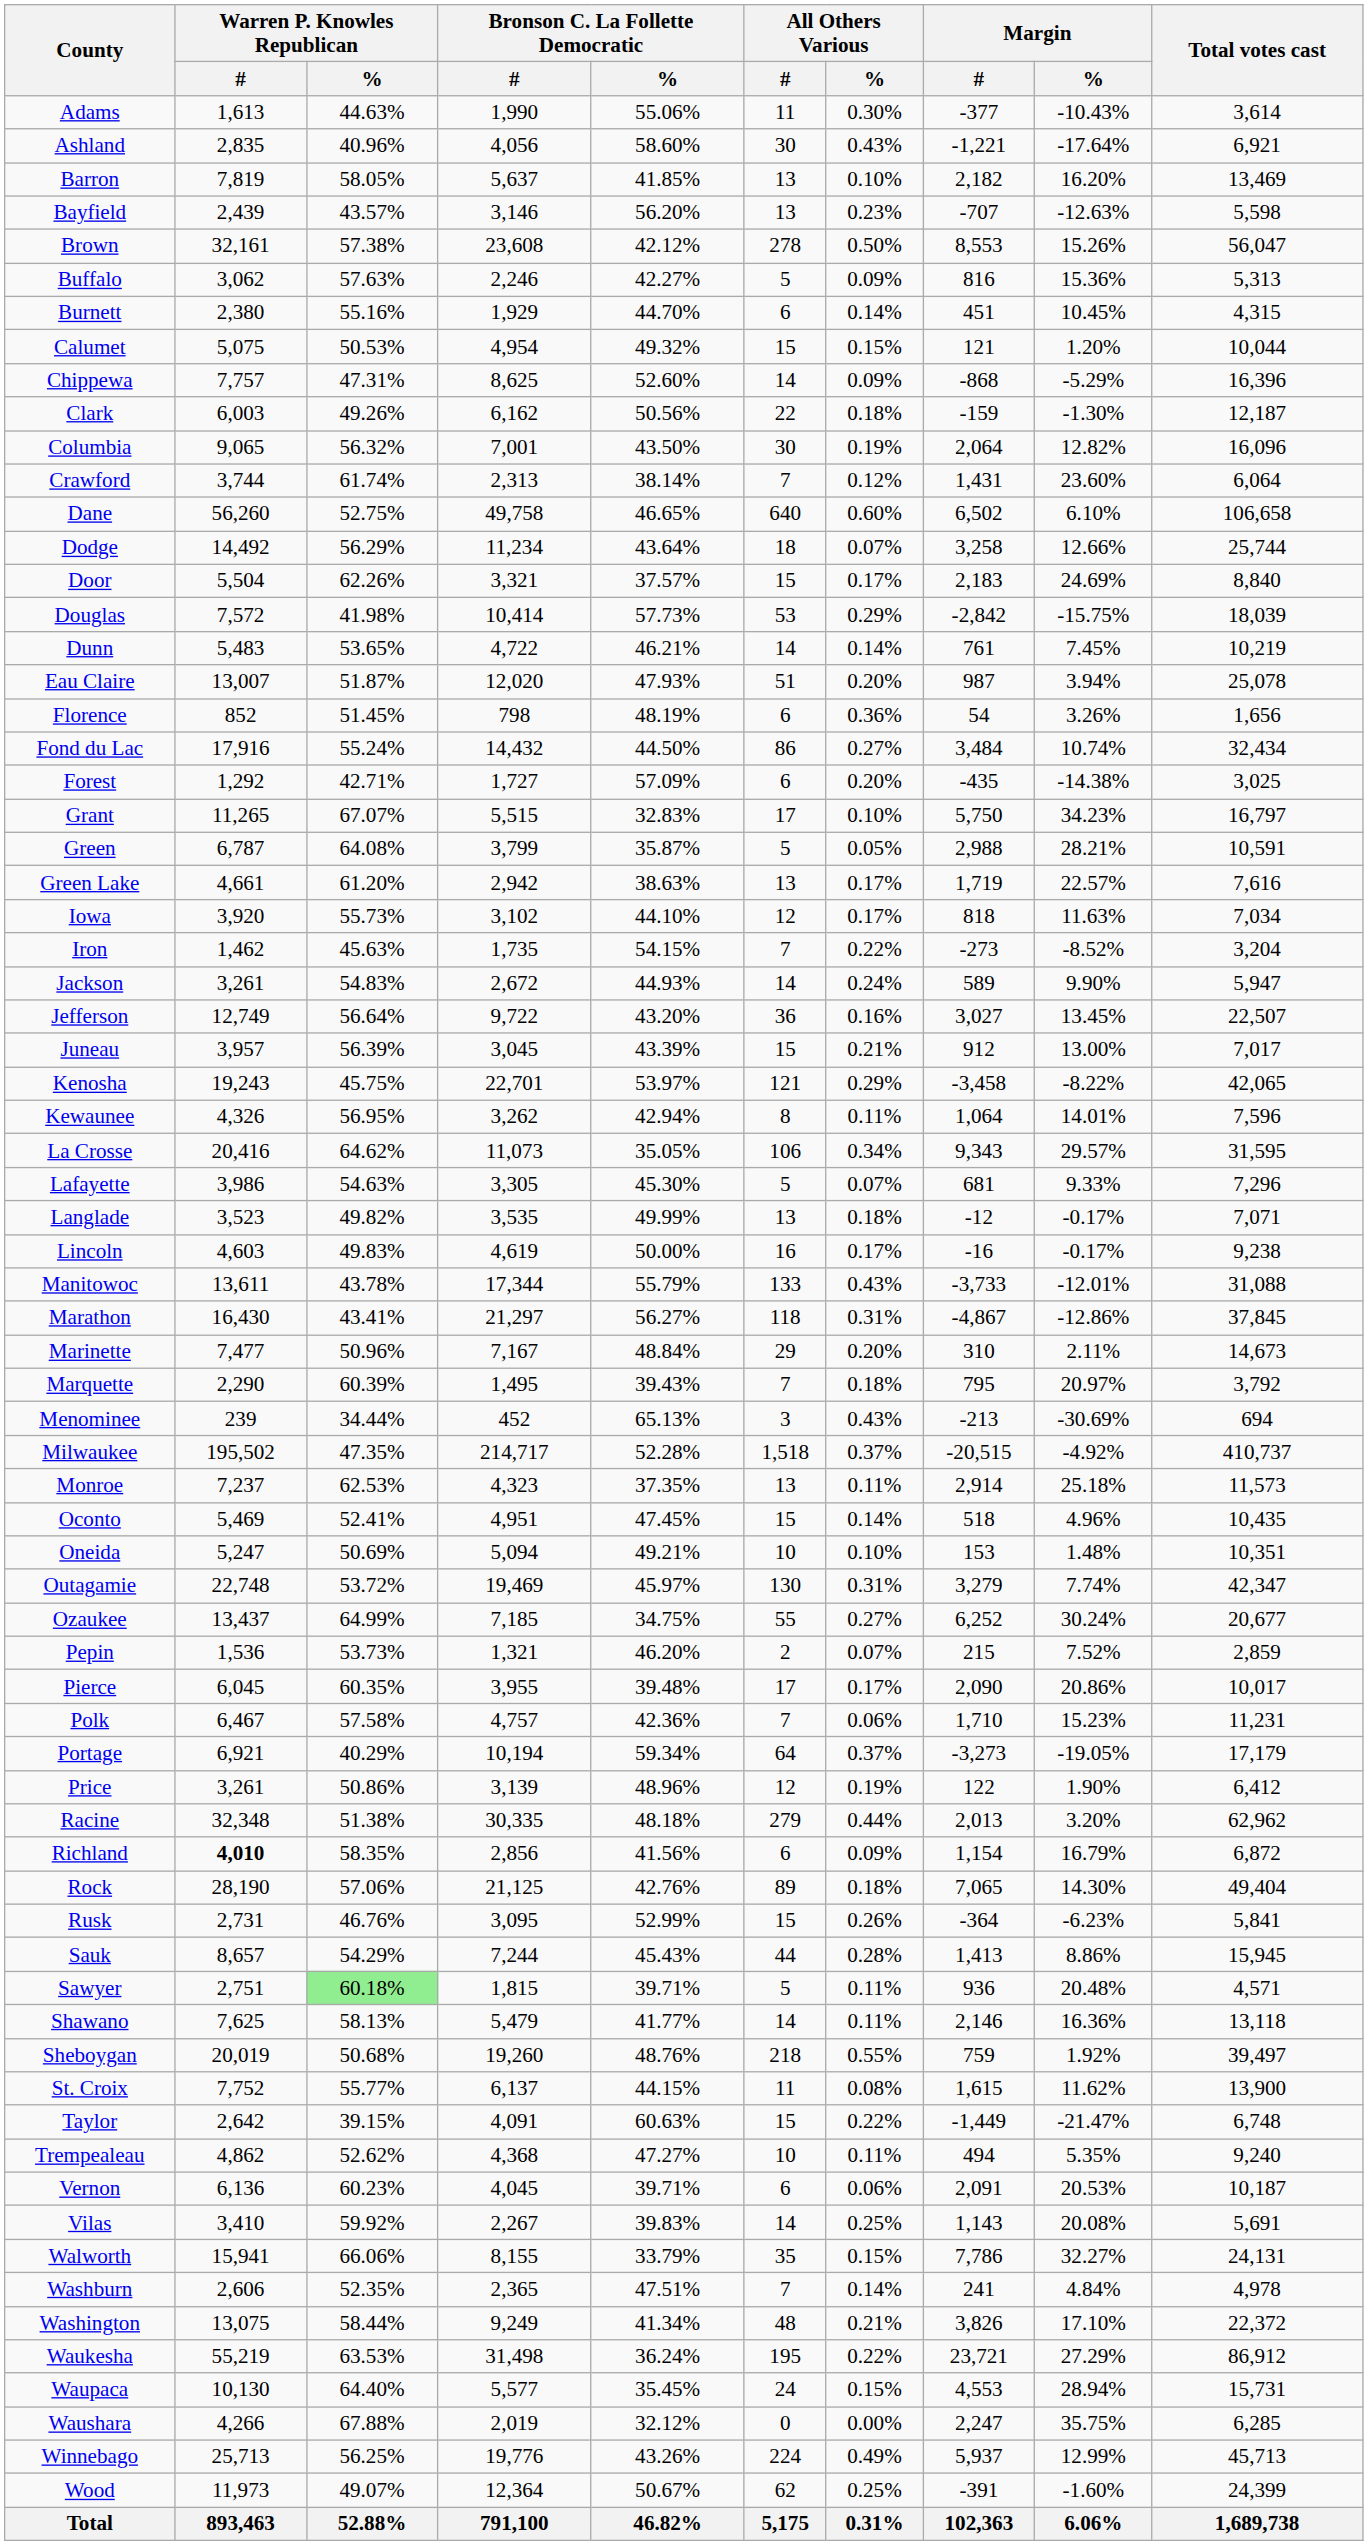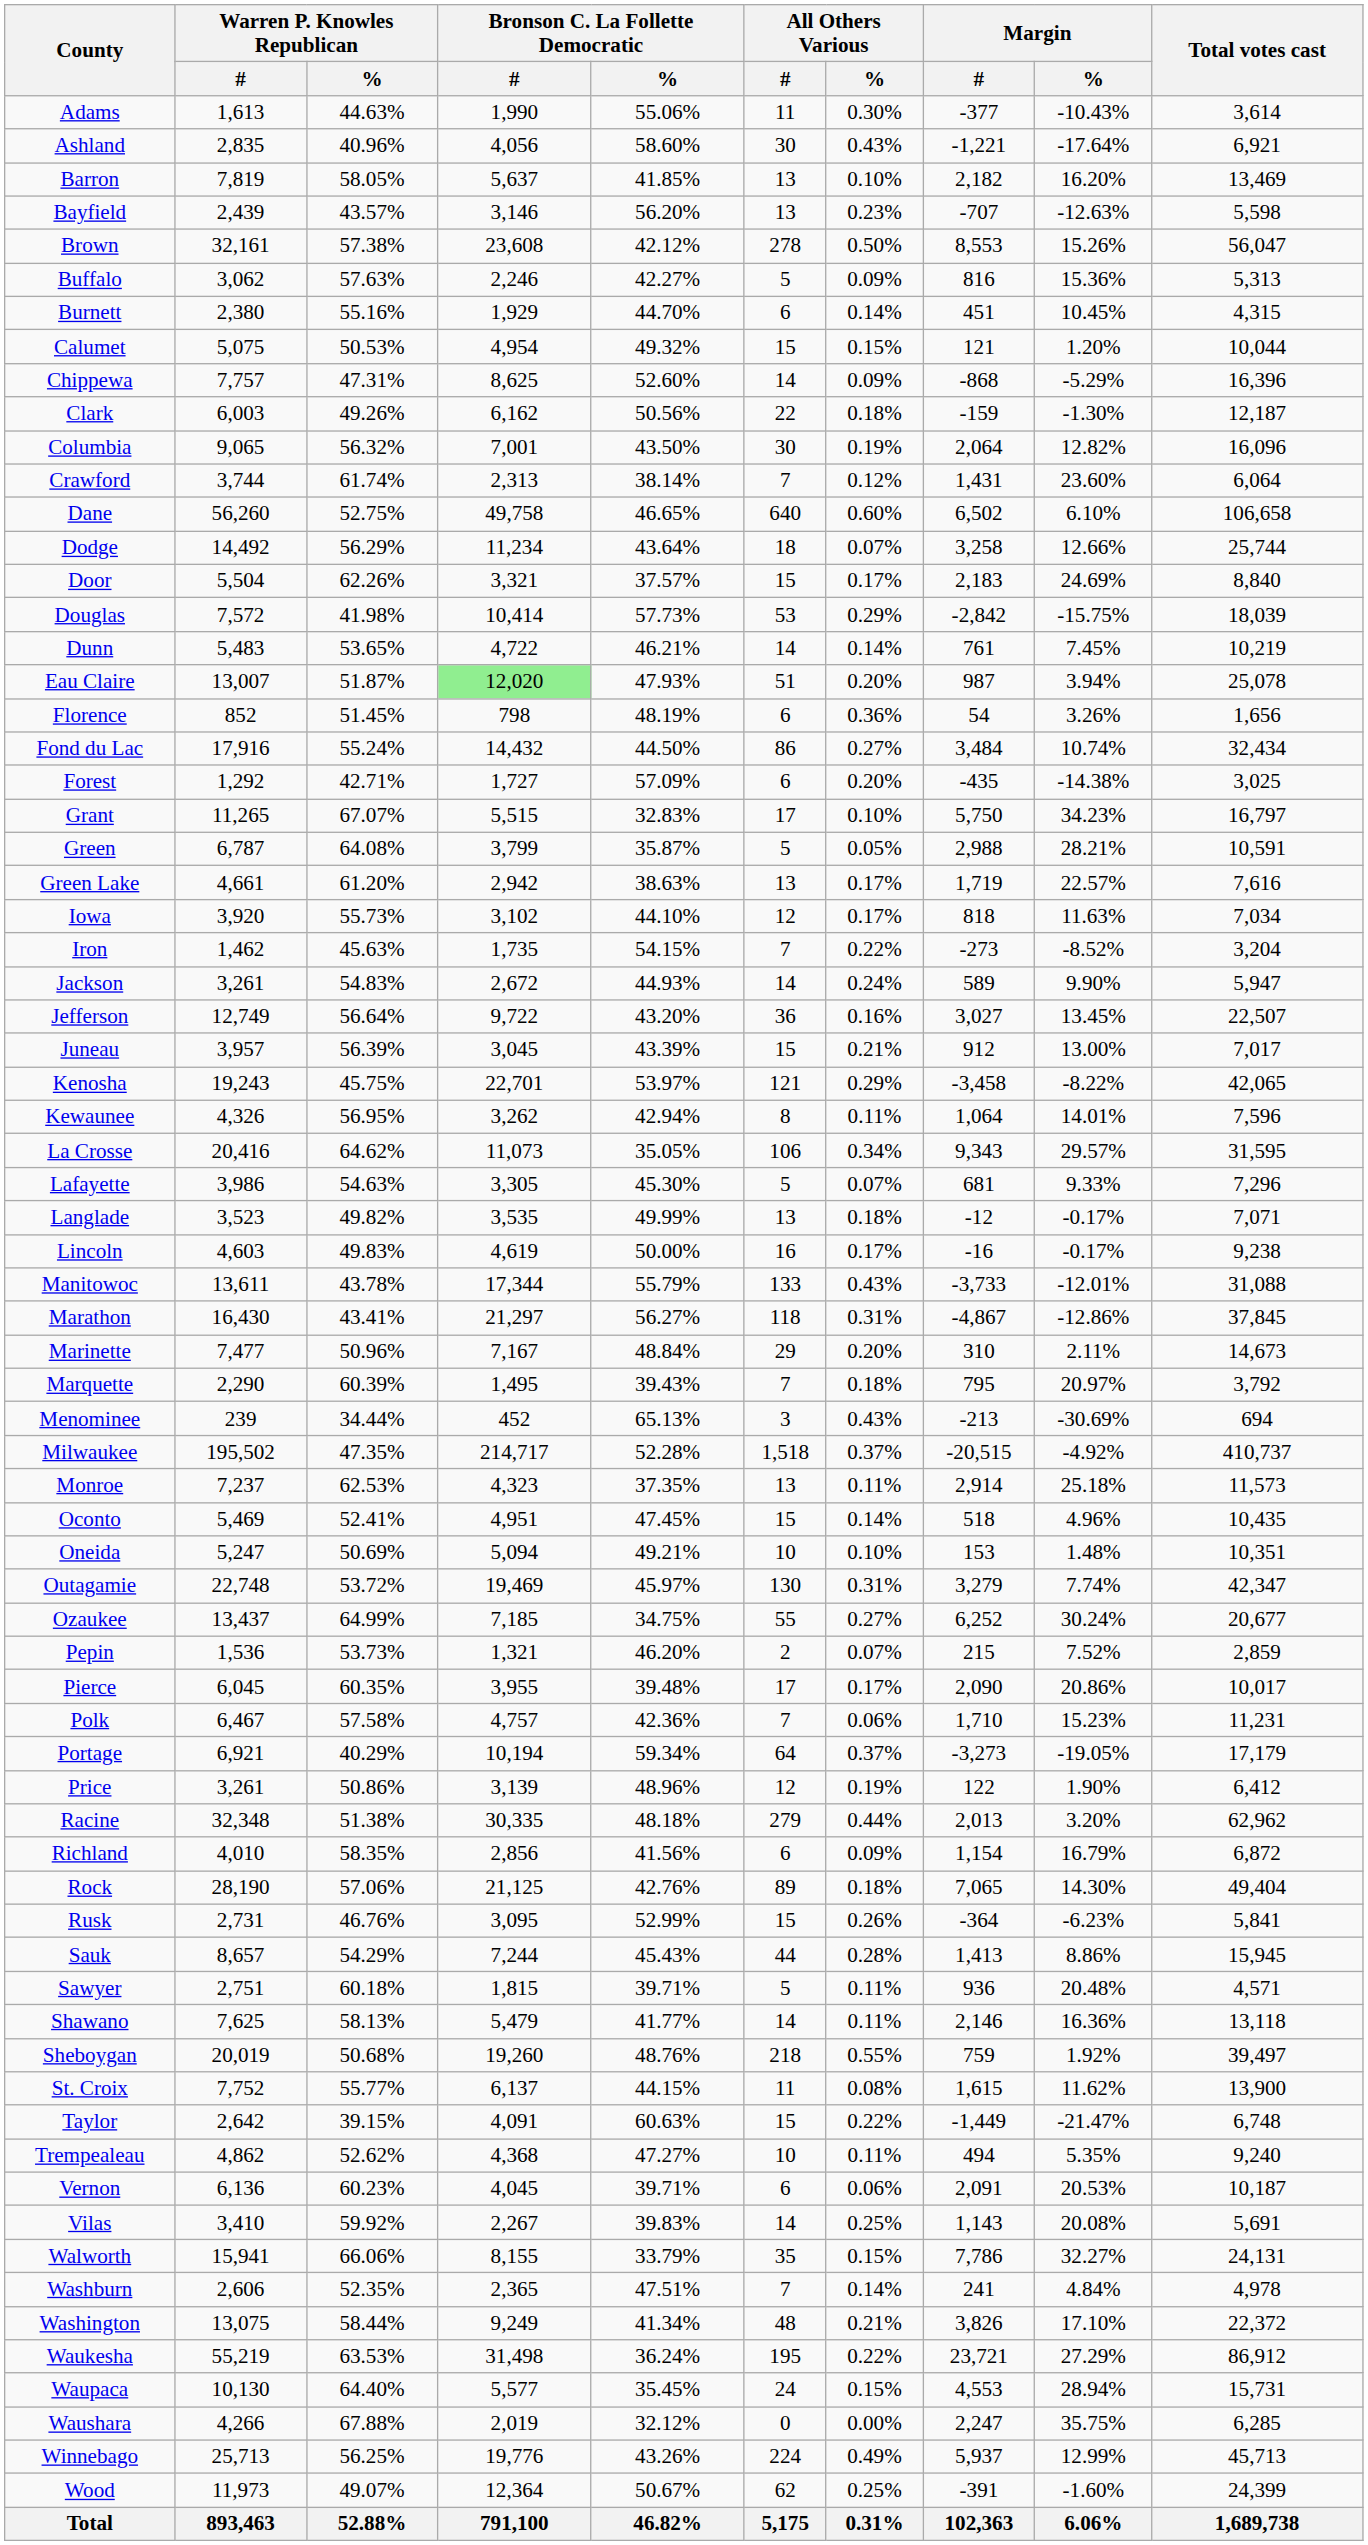Eau Claire | Bronson C. La Follette Democratic / #: no background -> lightgreen background
Richland | Warren P. Knowles Republican / #: bold -> normal
Sawyer | Warren P. Knowles Republican / %: lightgreen background -> no background
